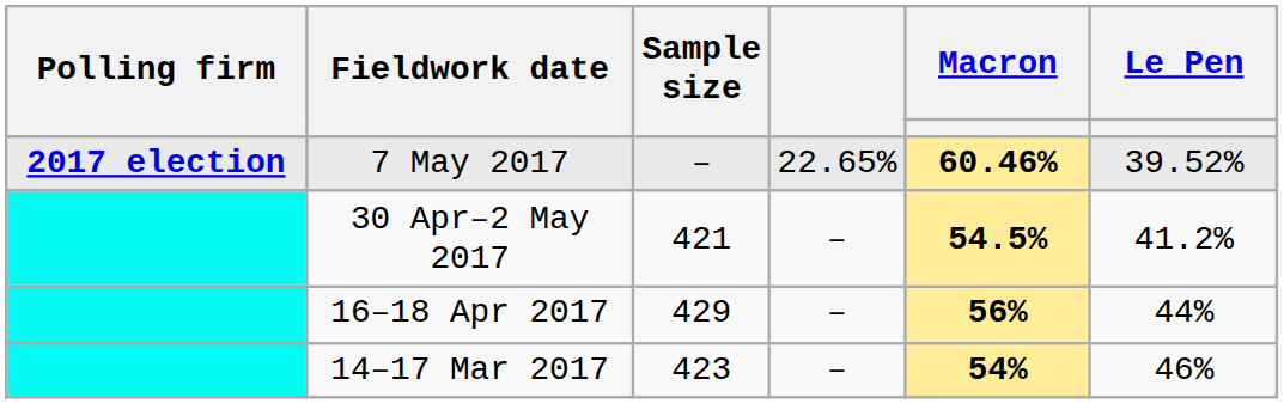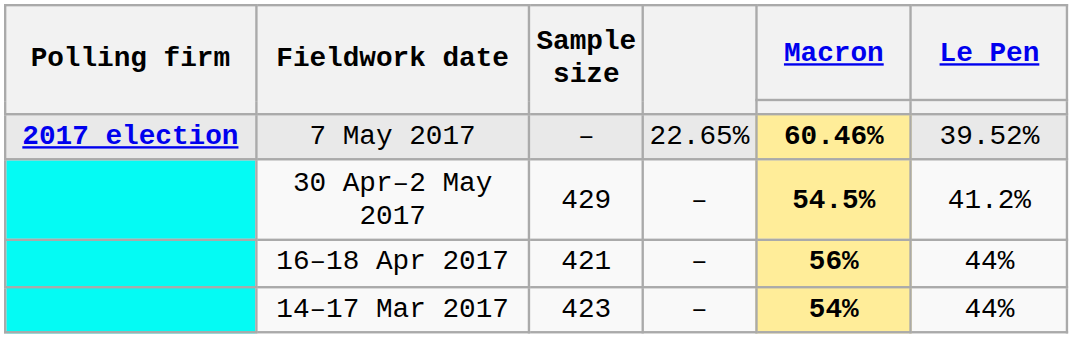30 Apr–2 May 2017 | Sample size: 421 -> 429
16–18 Apr 2017 | Sample size: 429 -> 421
14–17 Mar 2017 | Le Pen: 46% -> 44%
